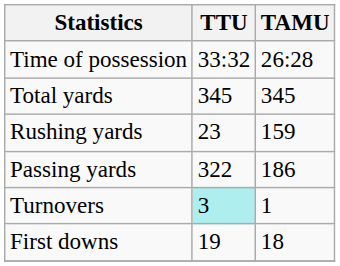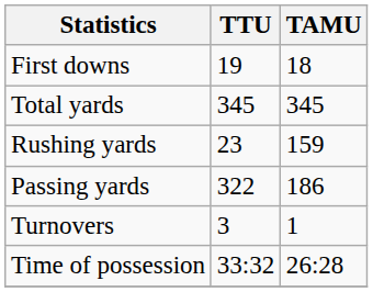rows swapped: First downs <-> Time of possession
Turnovers | TTU: paleturquoise background -> no background
